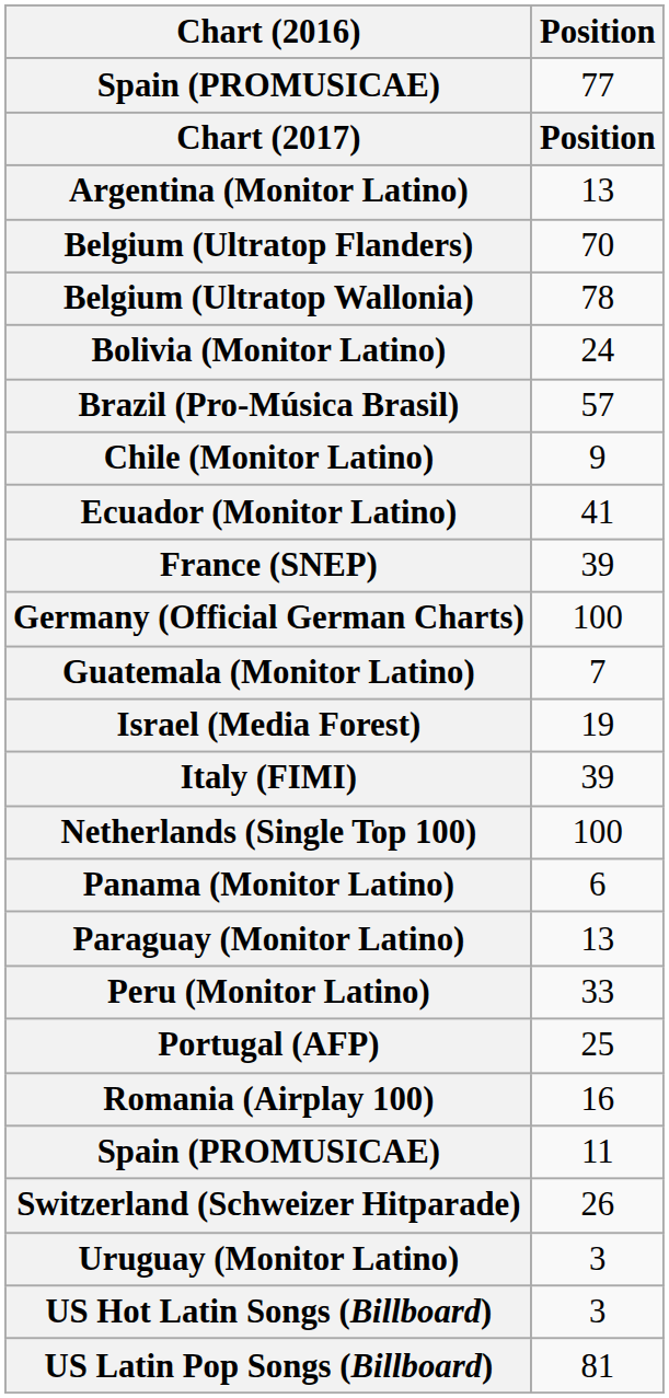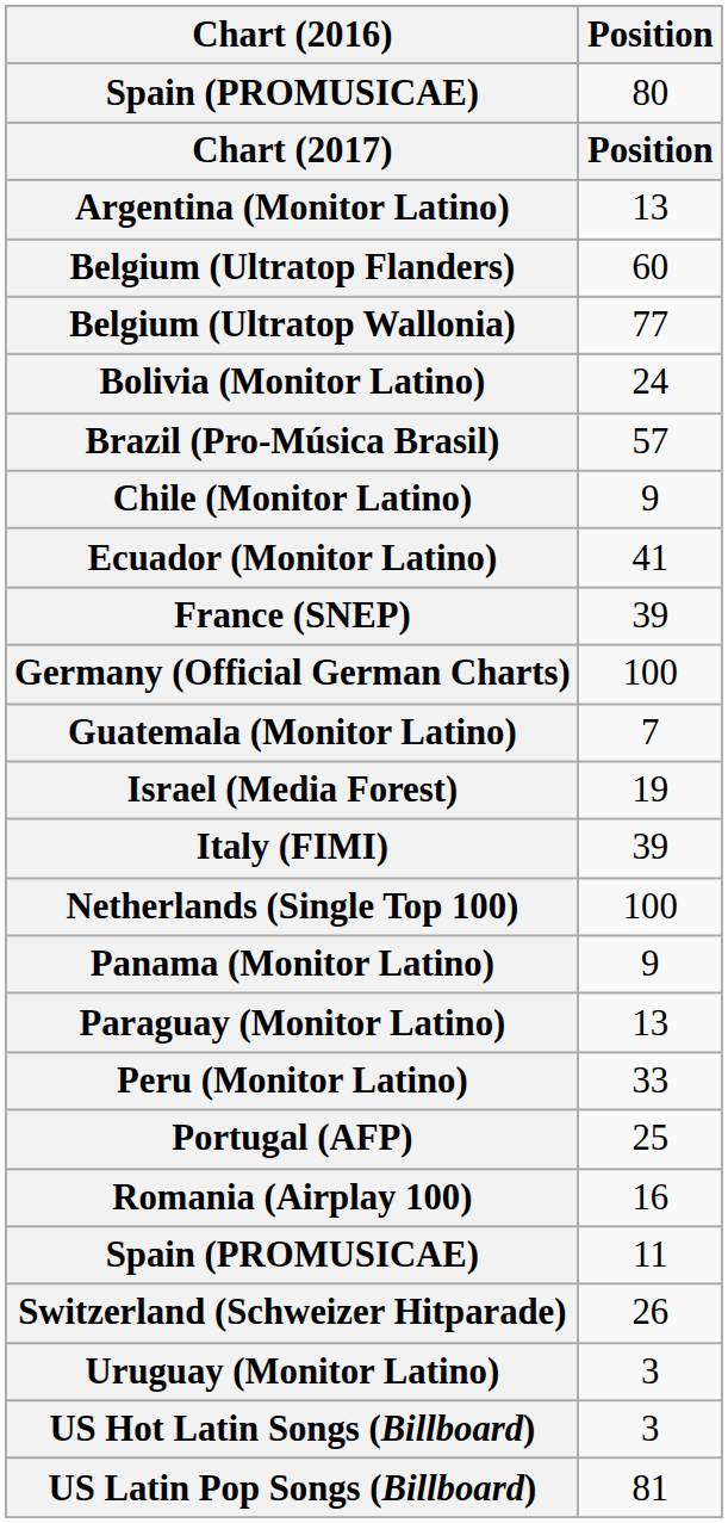row 2 | Position: 77 -> 80
row 5 | Position: 70 -> 60
row 6 | Position: 78 -> 77
row 17 | Position: 6 -> 9
